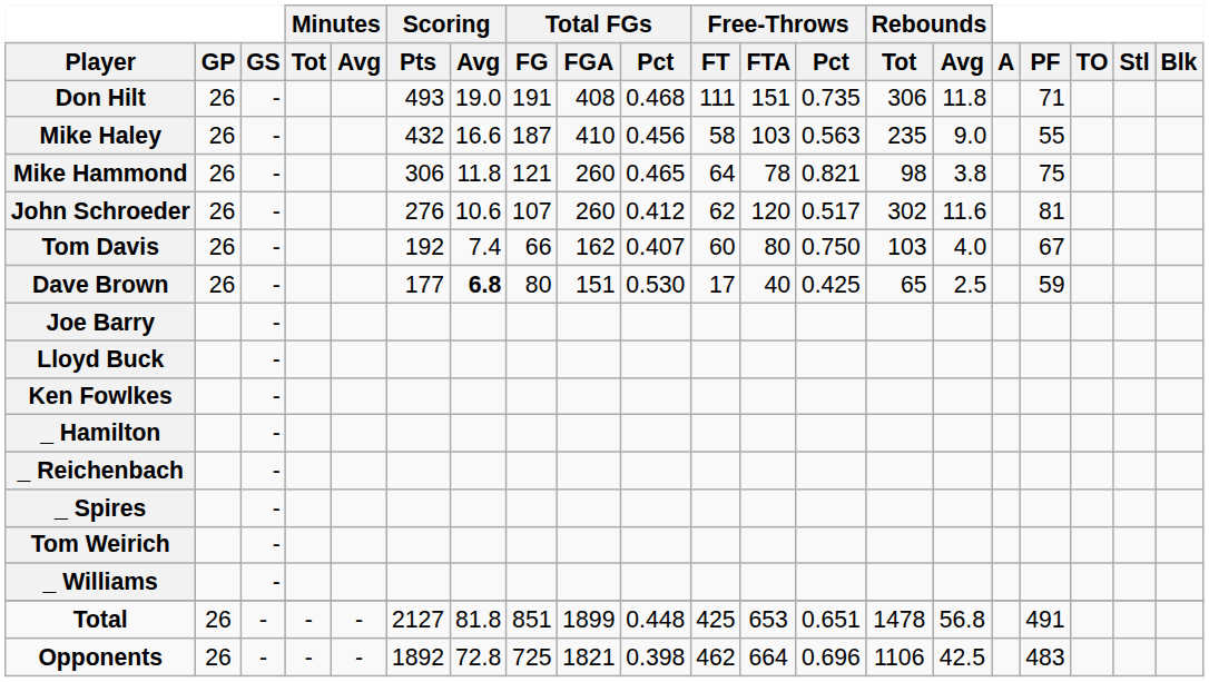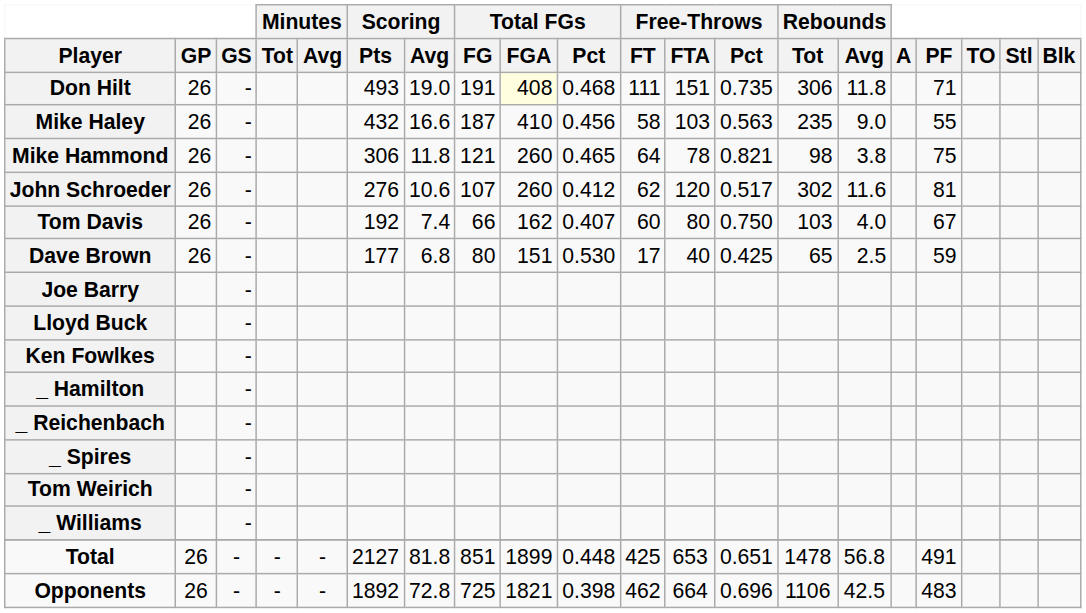Don Hilt | Total FGs / FGA: no background -> lightyellow background
Dave Brown | Scoring / Avg: bold -> normal
